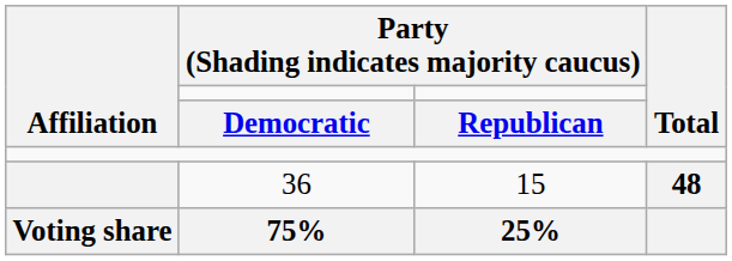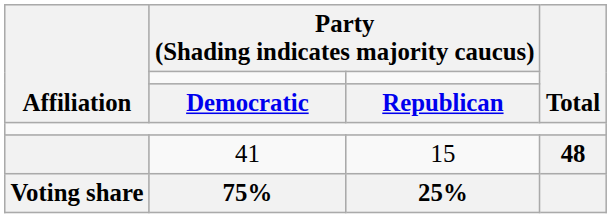48 | column 2: 36 -> 41
